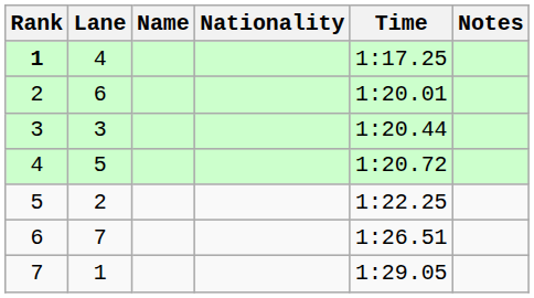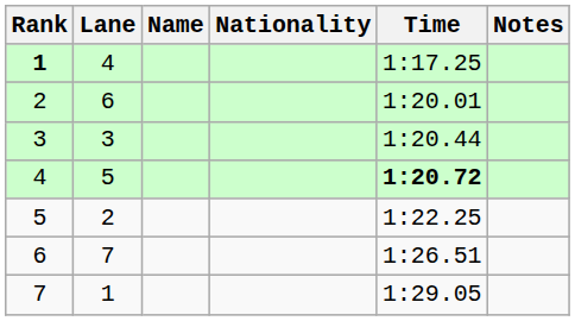row 5 | Time: normal -> bold
